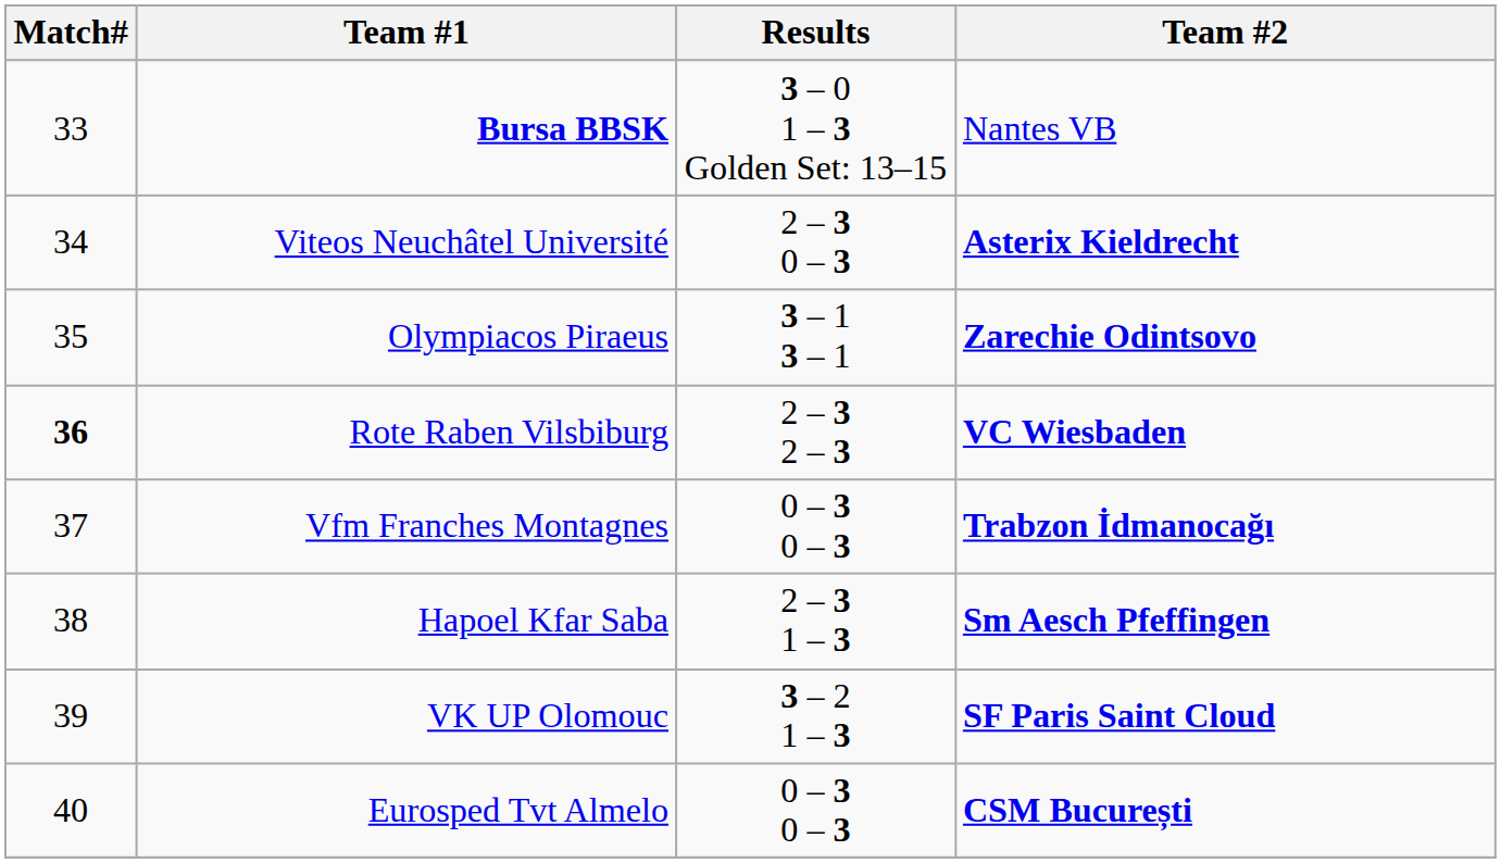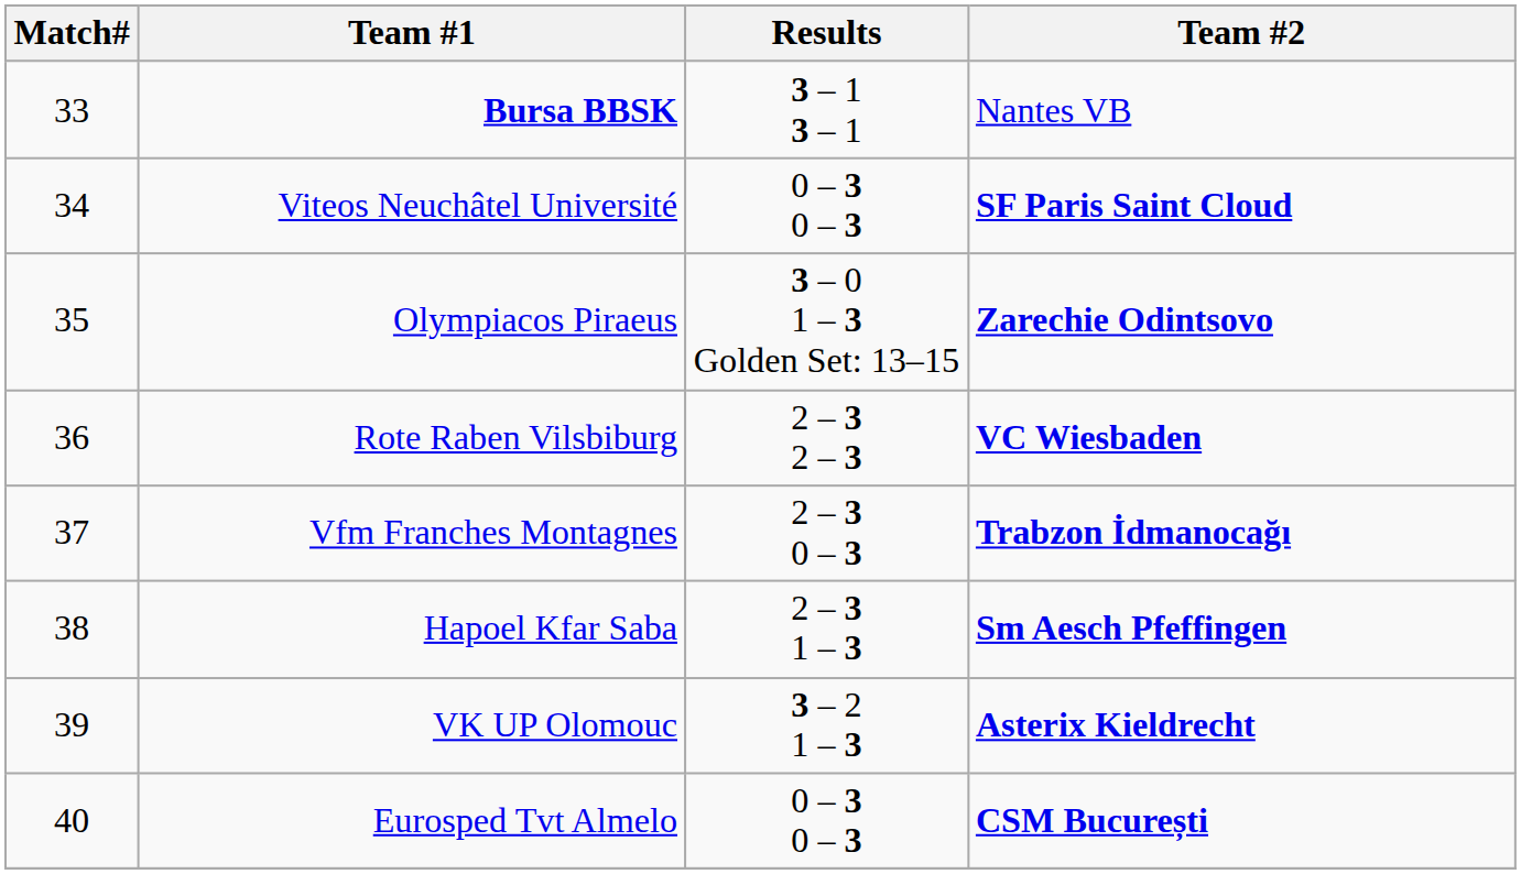Bursa BBSK | Results: 3 – 0 1 – 3 Golden Set: 13–15 -> 3 – 1 3 – 1
Viteos Neuchâtel Université | Results: 2 – 3 0 – 3 -> 0 – 3 0 – 3
Viteos Neuchâtel Université | Team #2: Asterix Kieldrecht -> SF Paris Saint Cloud
Olympiacos Piraeus | Results: 3 – 1 3 – 1 -> 3 – 0 1 – 3 Golden Set: 13–15
Rote Raben Vilsbiburg | Match#: bold -> normal
Vfm Franches Montagnes | Results: 0 – 3 0 – 3 -> 2 – 3 0 – 3
VK UP Olomouc | Team #2: SF Paris Saint Cloud -> Asterix Kieldrecht
